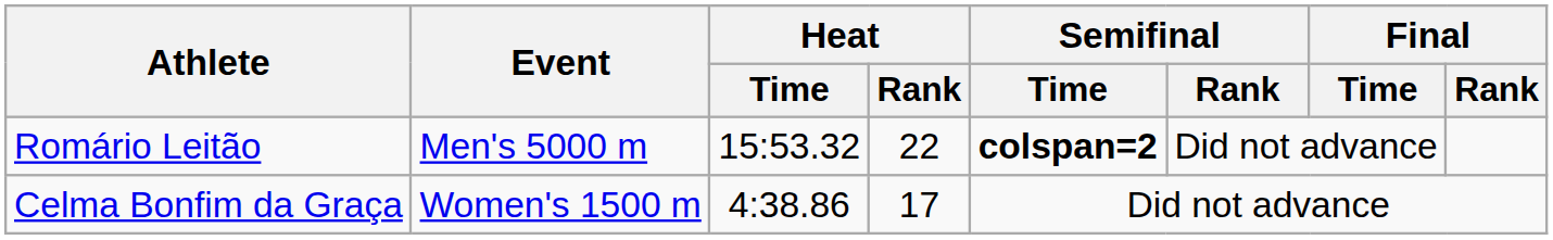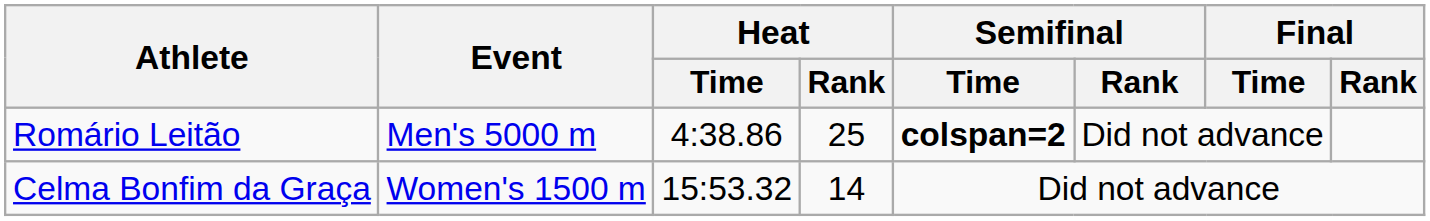Romário Leitão | Heat / Time: 15:53.32 -> 4:38.86
Romário Leitão | Heat / Rank: 22 -> 25
Celma Bonfim da Graça | Heat / Time: 4:38.86 -> 15:53.32
Celma Bonfim da Graça | Heat / Rank: 17 -> 14
